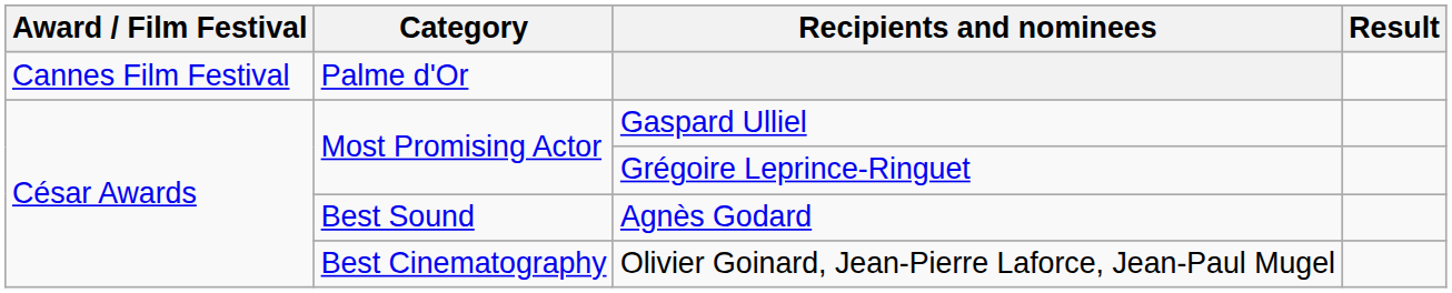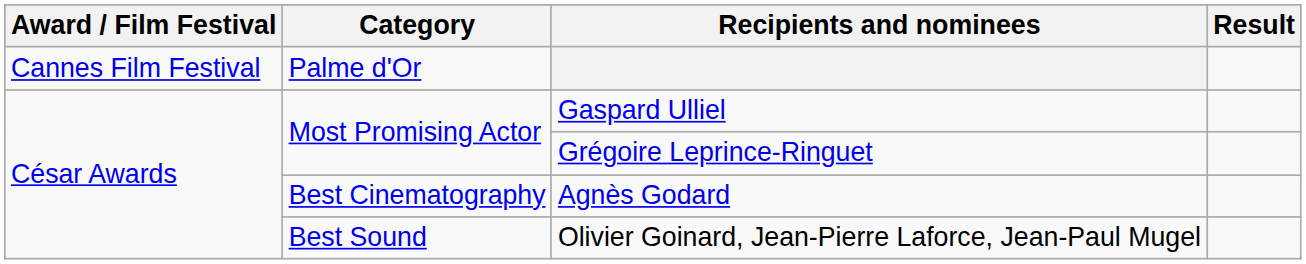Agnès Godard | Category: Best Sound -> Best Cinematography
Olivier Goinard, Jean-Pierre Laforce, Jean-Paul Mugel | Category: Best Cinematography -> Best Sound
